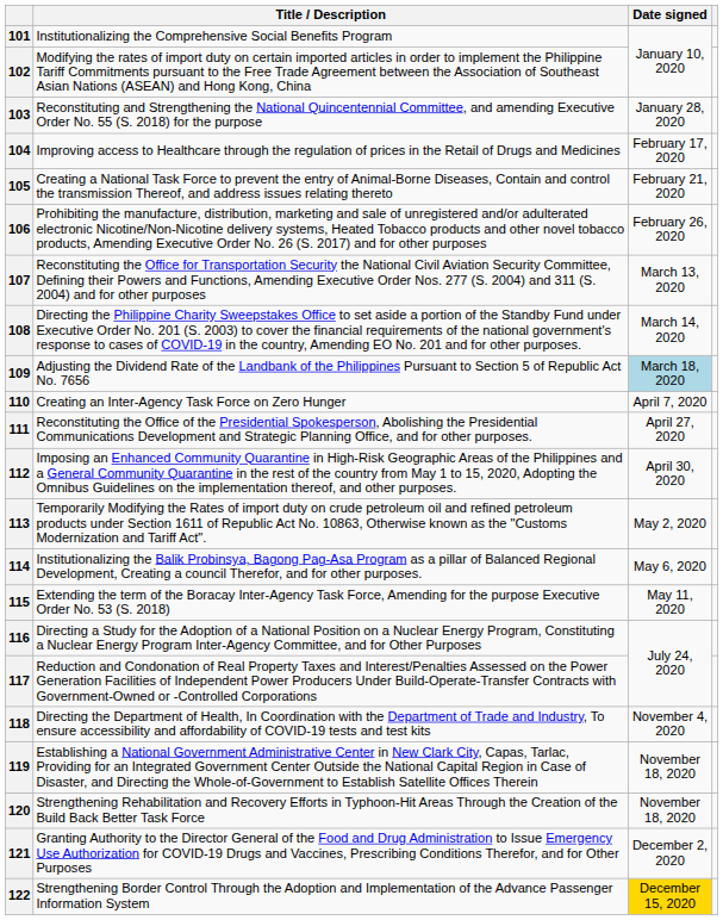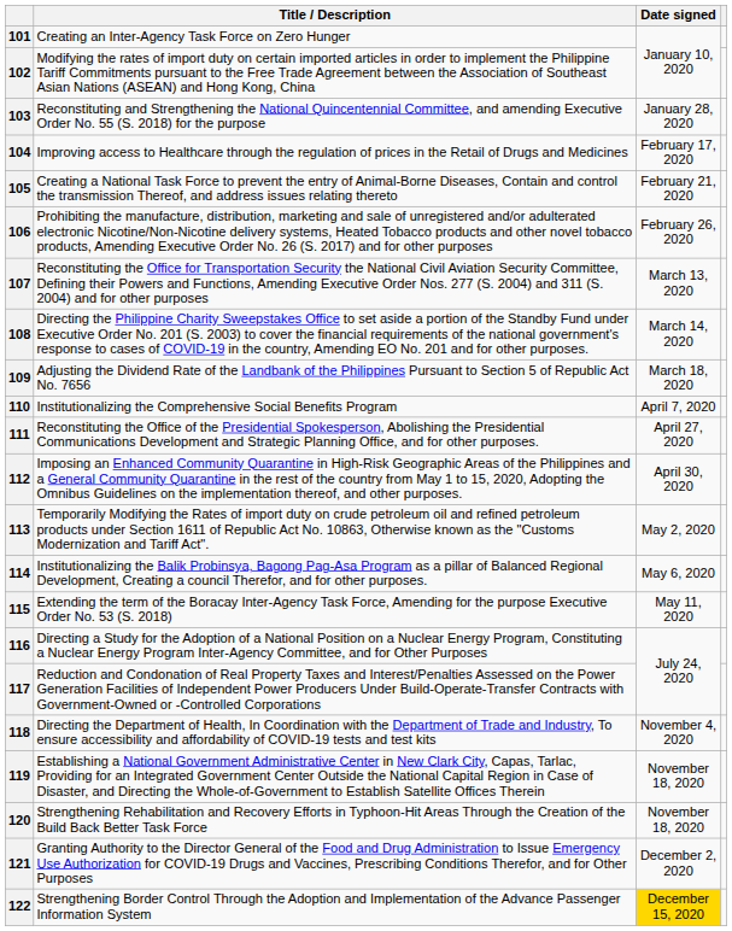101 | Title / Description: Institutionalizing the Comprehensive Social Benefits Program -> Creating an Inter-Agency Task Force on Zero Hunger
109 | Date signed: lightblue background -> no background
110 | Title / Description: Creating an Inter-Agency Task Force on Zero Hunger -> Institutionalizing the Comprehensive Social Benefits Program
